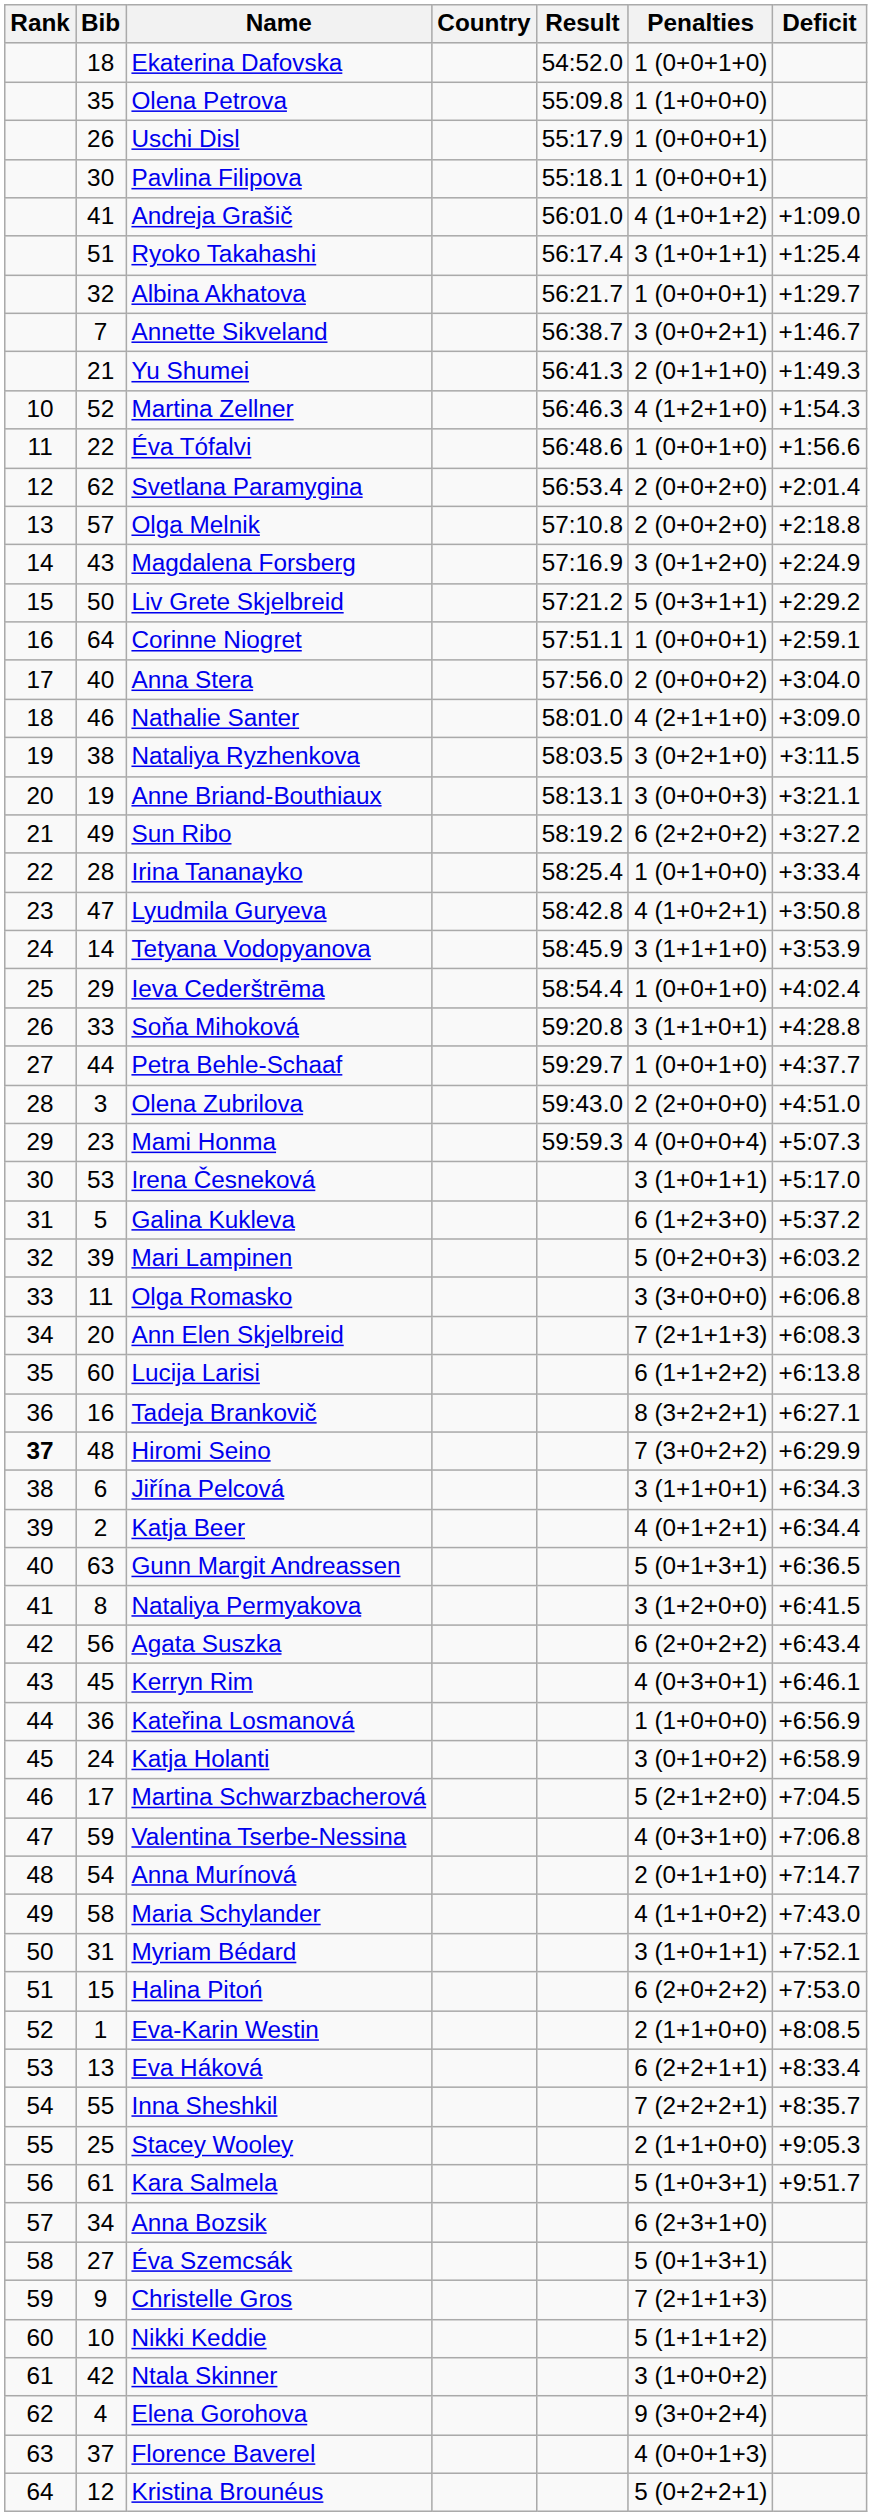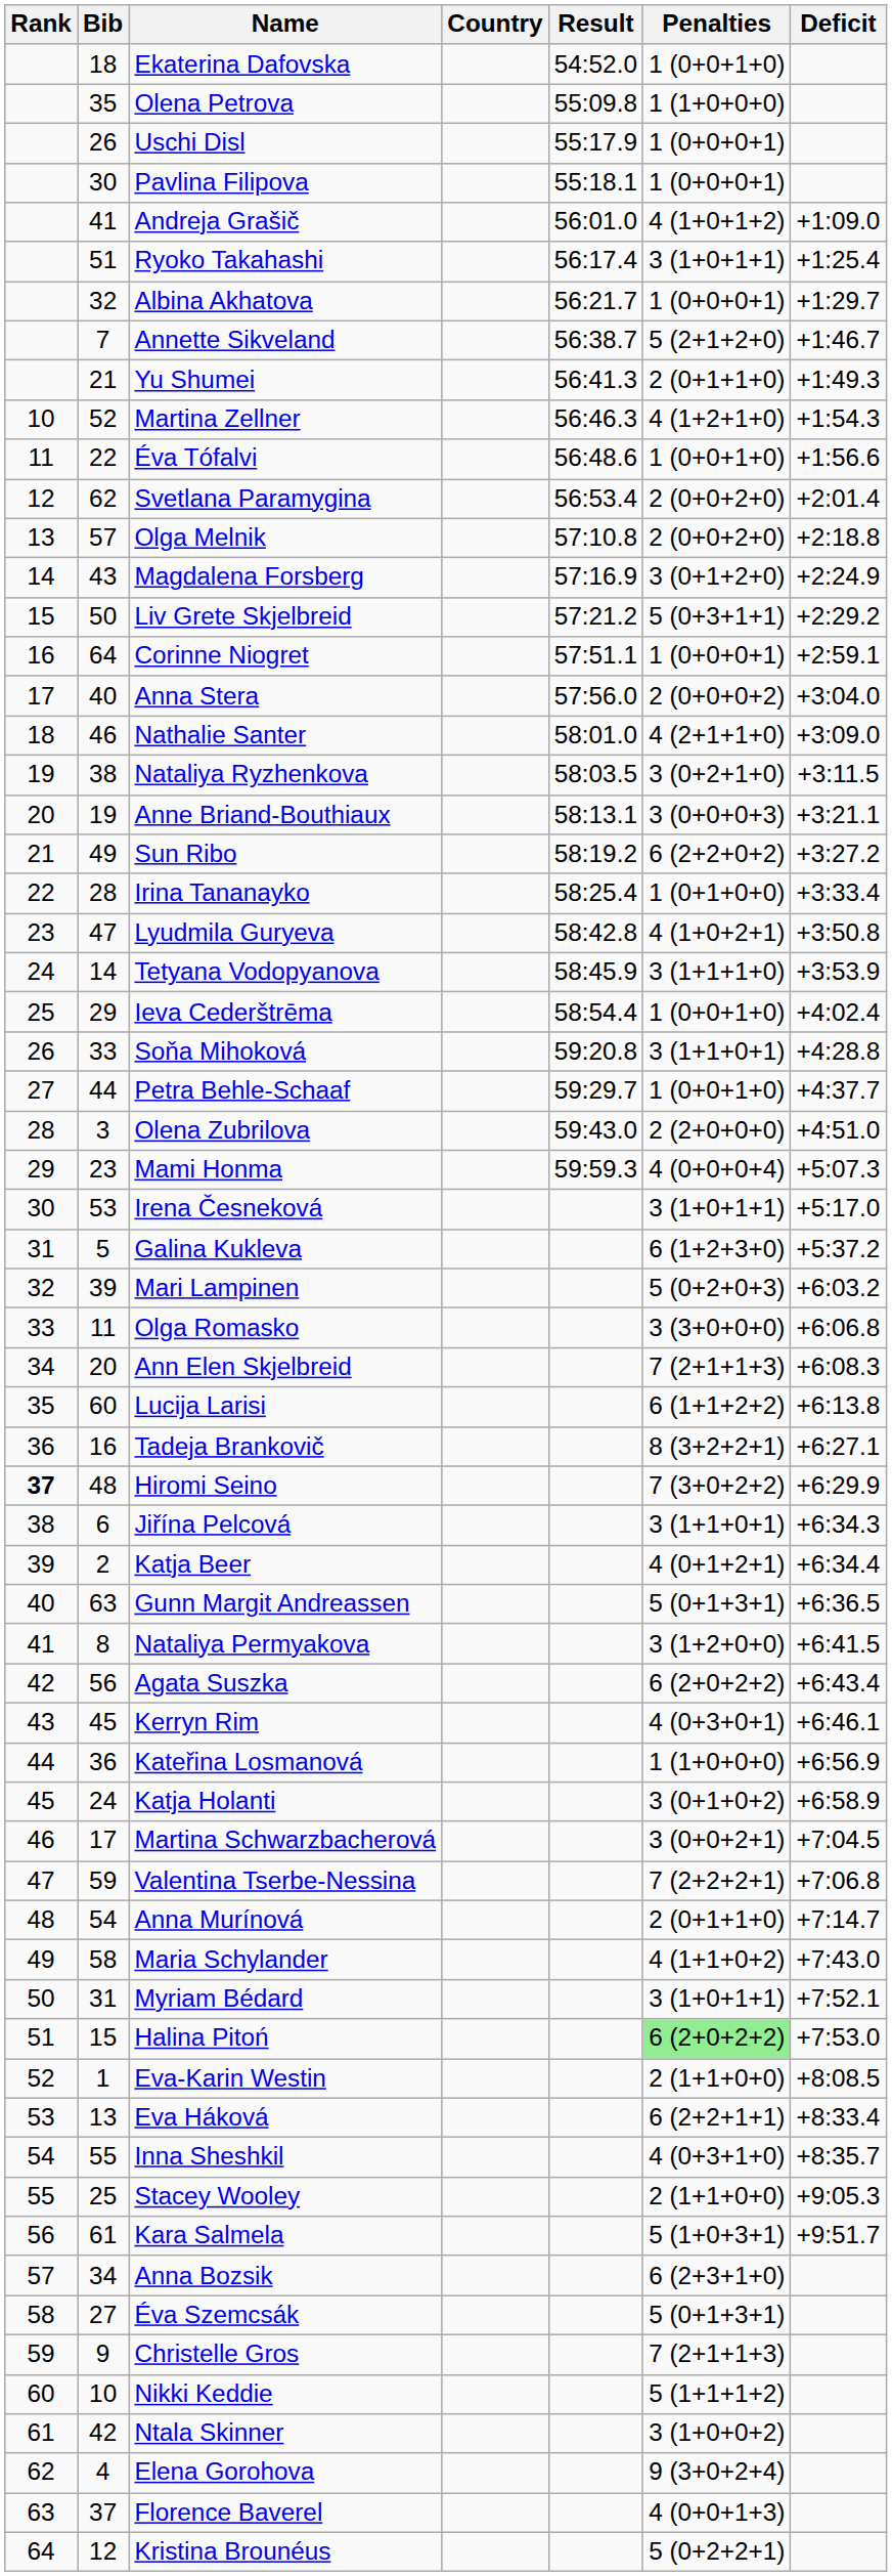Annette Sikveland | Penalties: 3 (0+0+2+1) -> 5 (2+1+2+0)
Martina Schwarzbacherová | Penalties: 5 (2+1+2+0) -> 3 (0+0+2+1)
Valentina Tserbe-Nessina | Penalties: 4 (0+3+1+0) -> 7 (2+2+2+1)
Halina Pitoń | Penalties: no background -> lightgreen background
Inna Sheshkil | Penalties: 7 (2+2+2+1) -> 4 (0+3+1+0)
